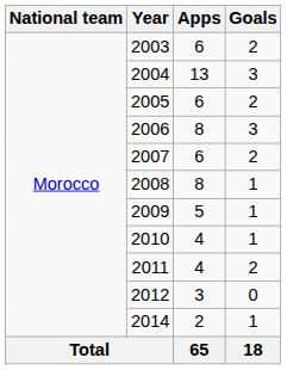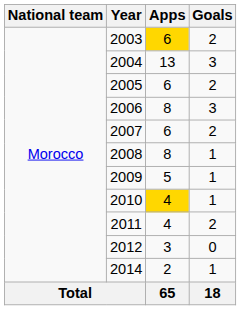2003 | Apps: no background -> gold background
2010 | Apps: no background -> gold background
